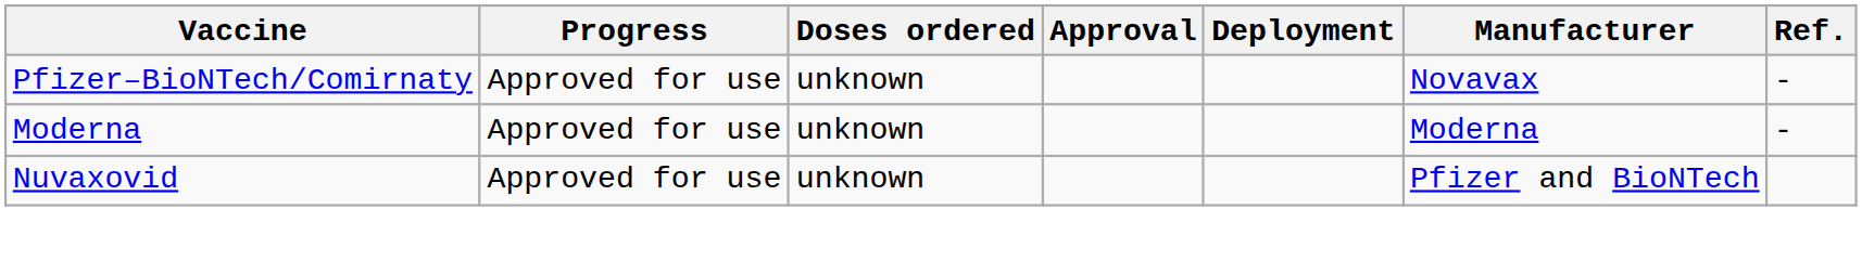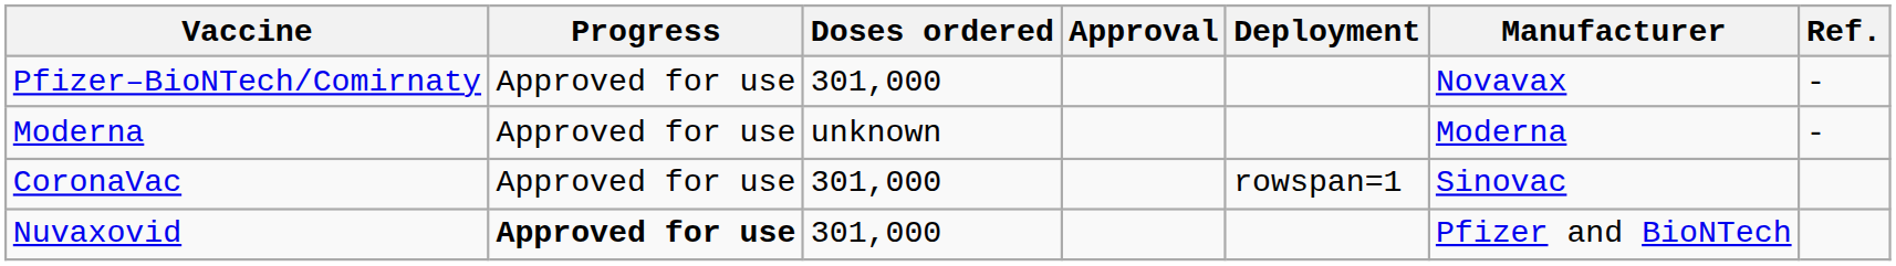Pfizer–BioNTech/Comirnaty | Doses ordered: unknown -> 301,000
+ row: CoronaVac | Approved for use | 301,000 | rowspan=1 | Sinovac
Nuvaxovid | Progress: normal -> bold
Nuvaxovid | Doses ordered: unknown -> 301,000
